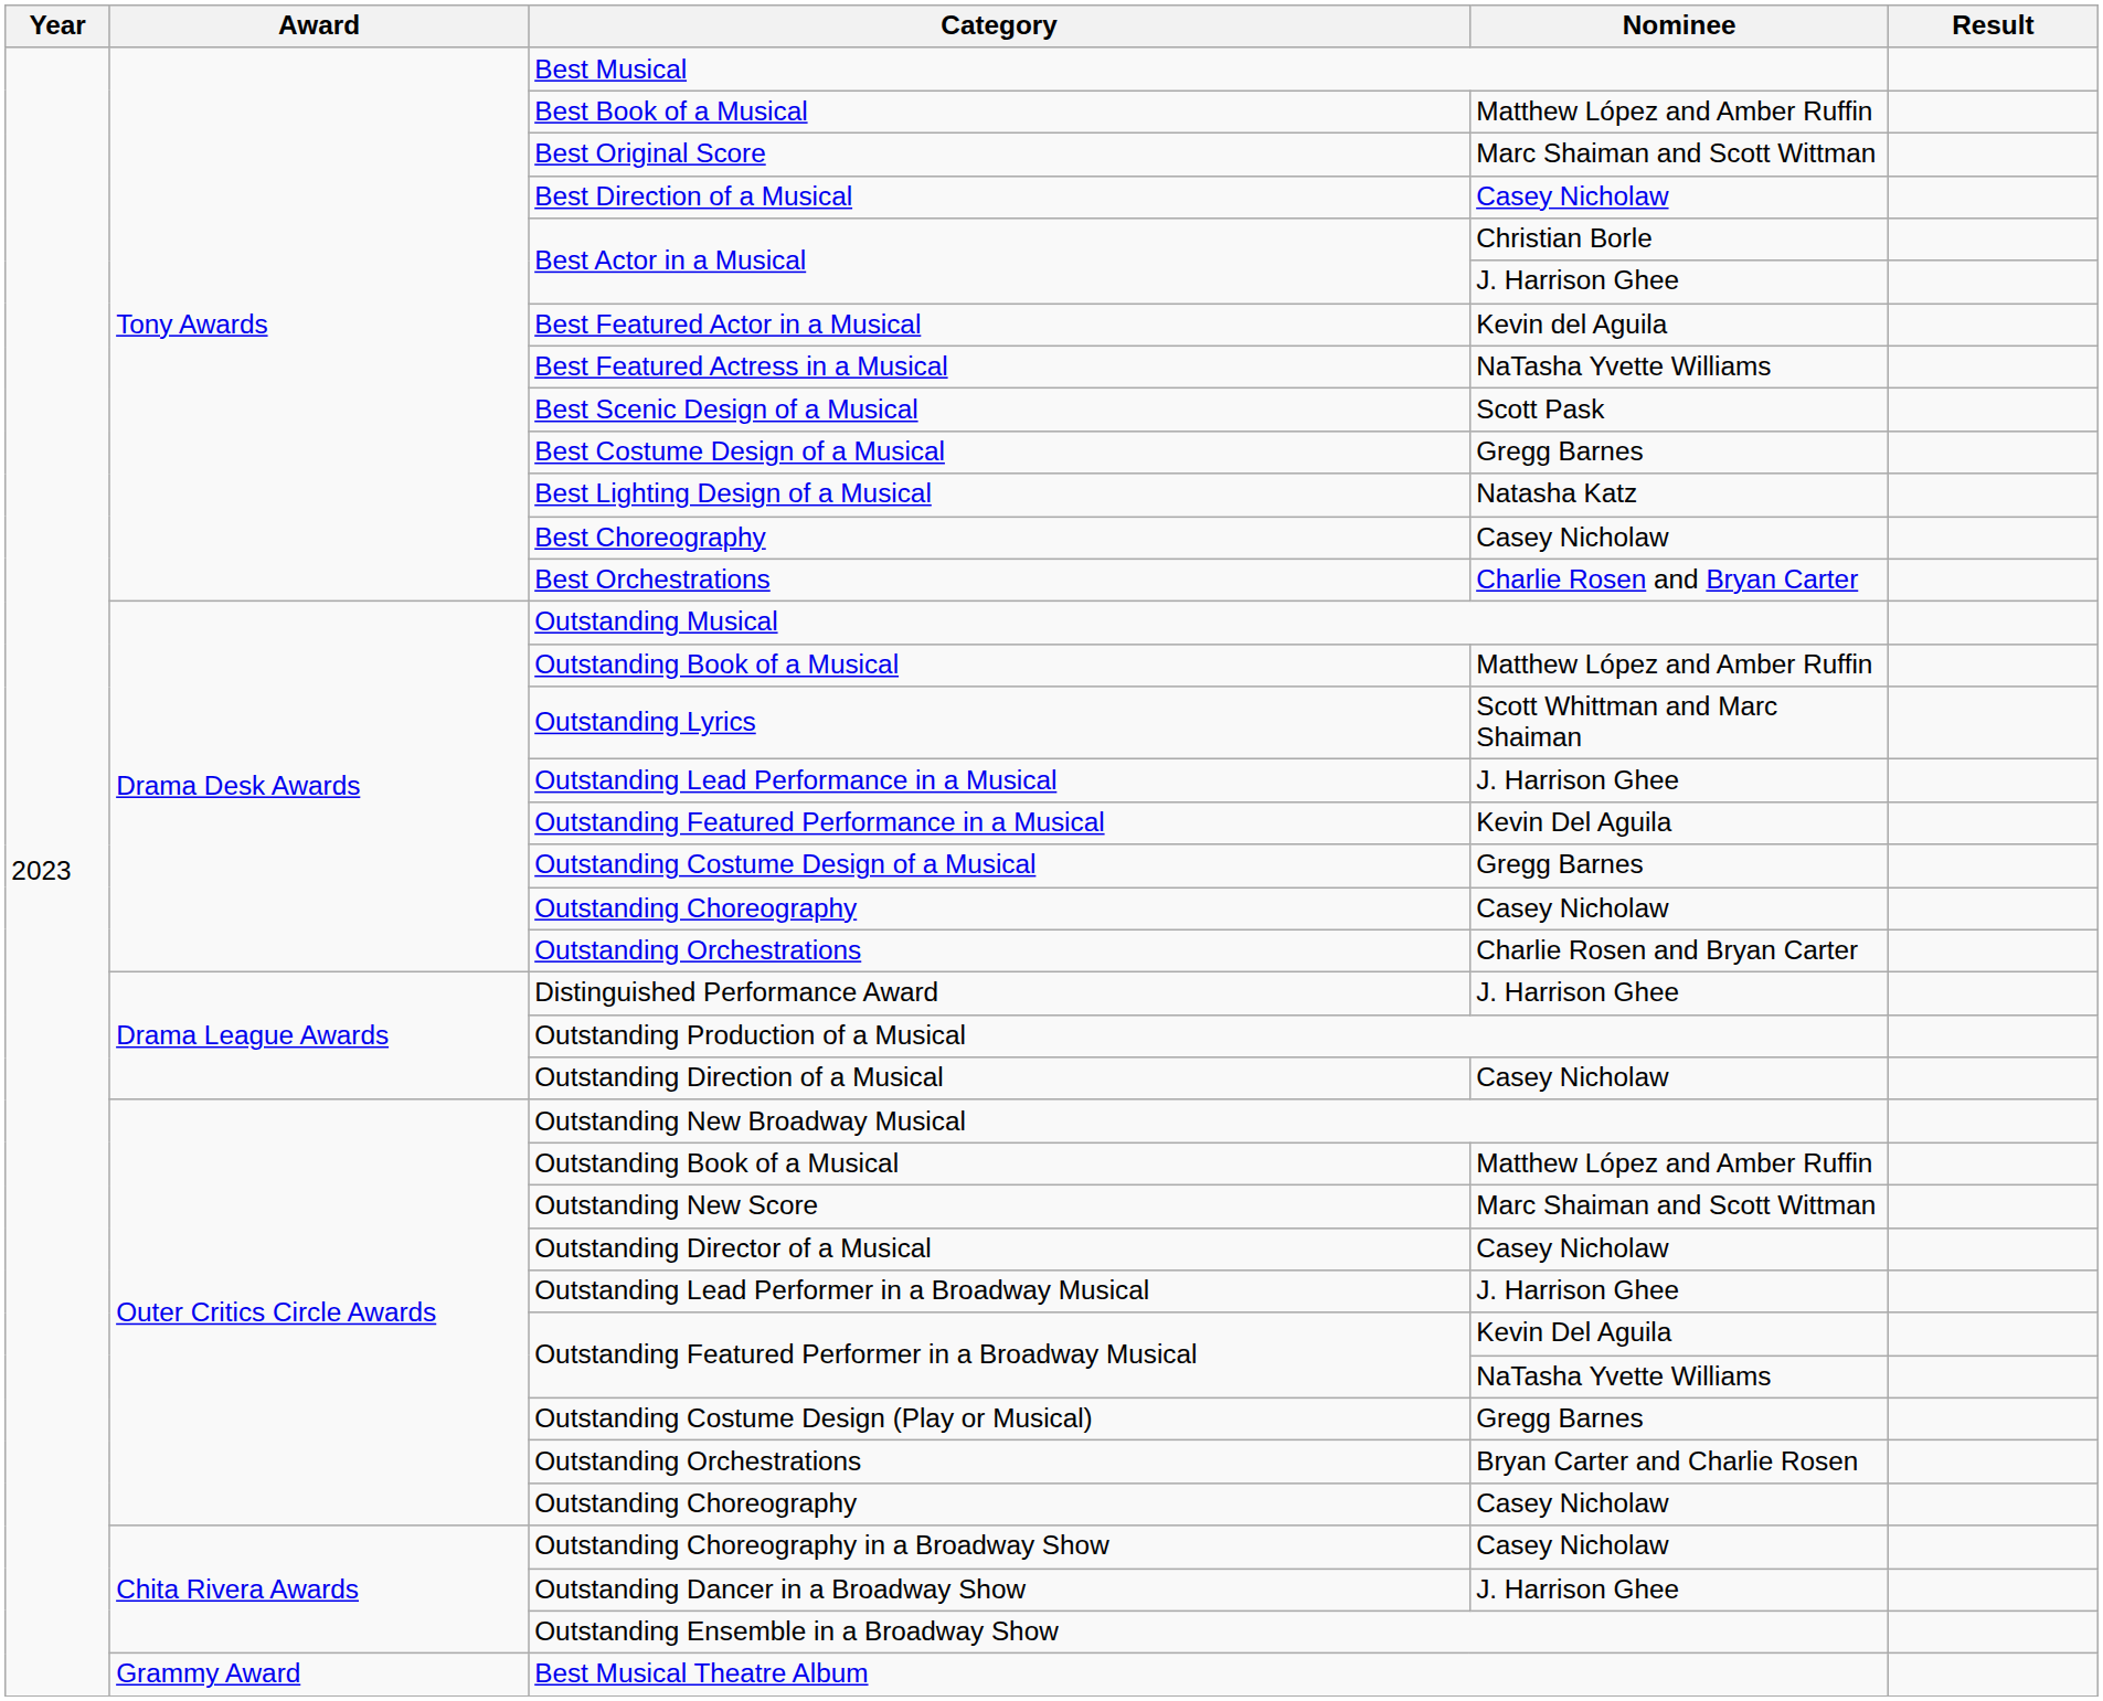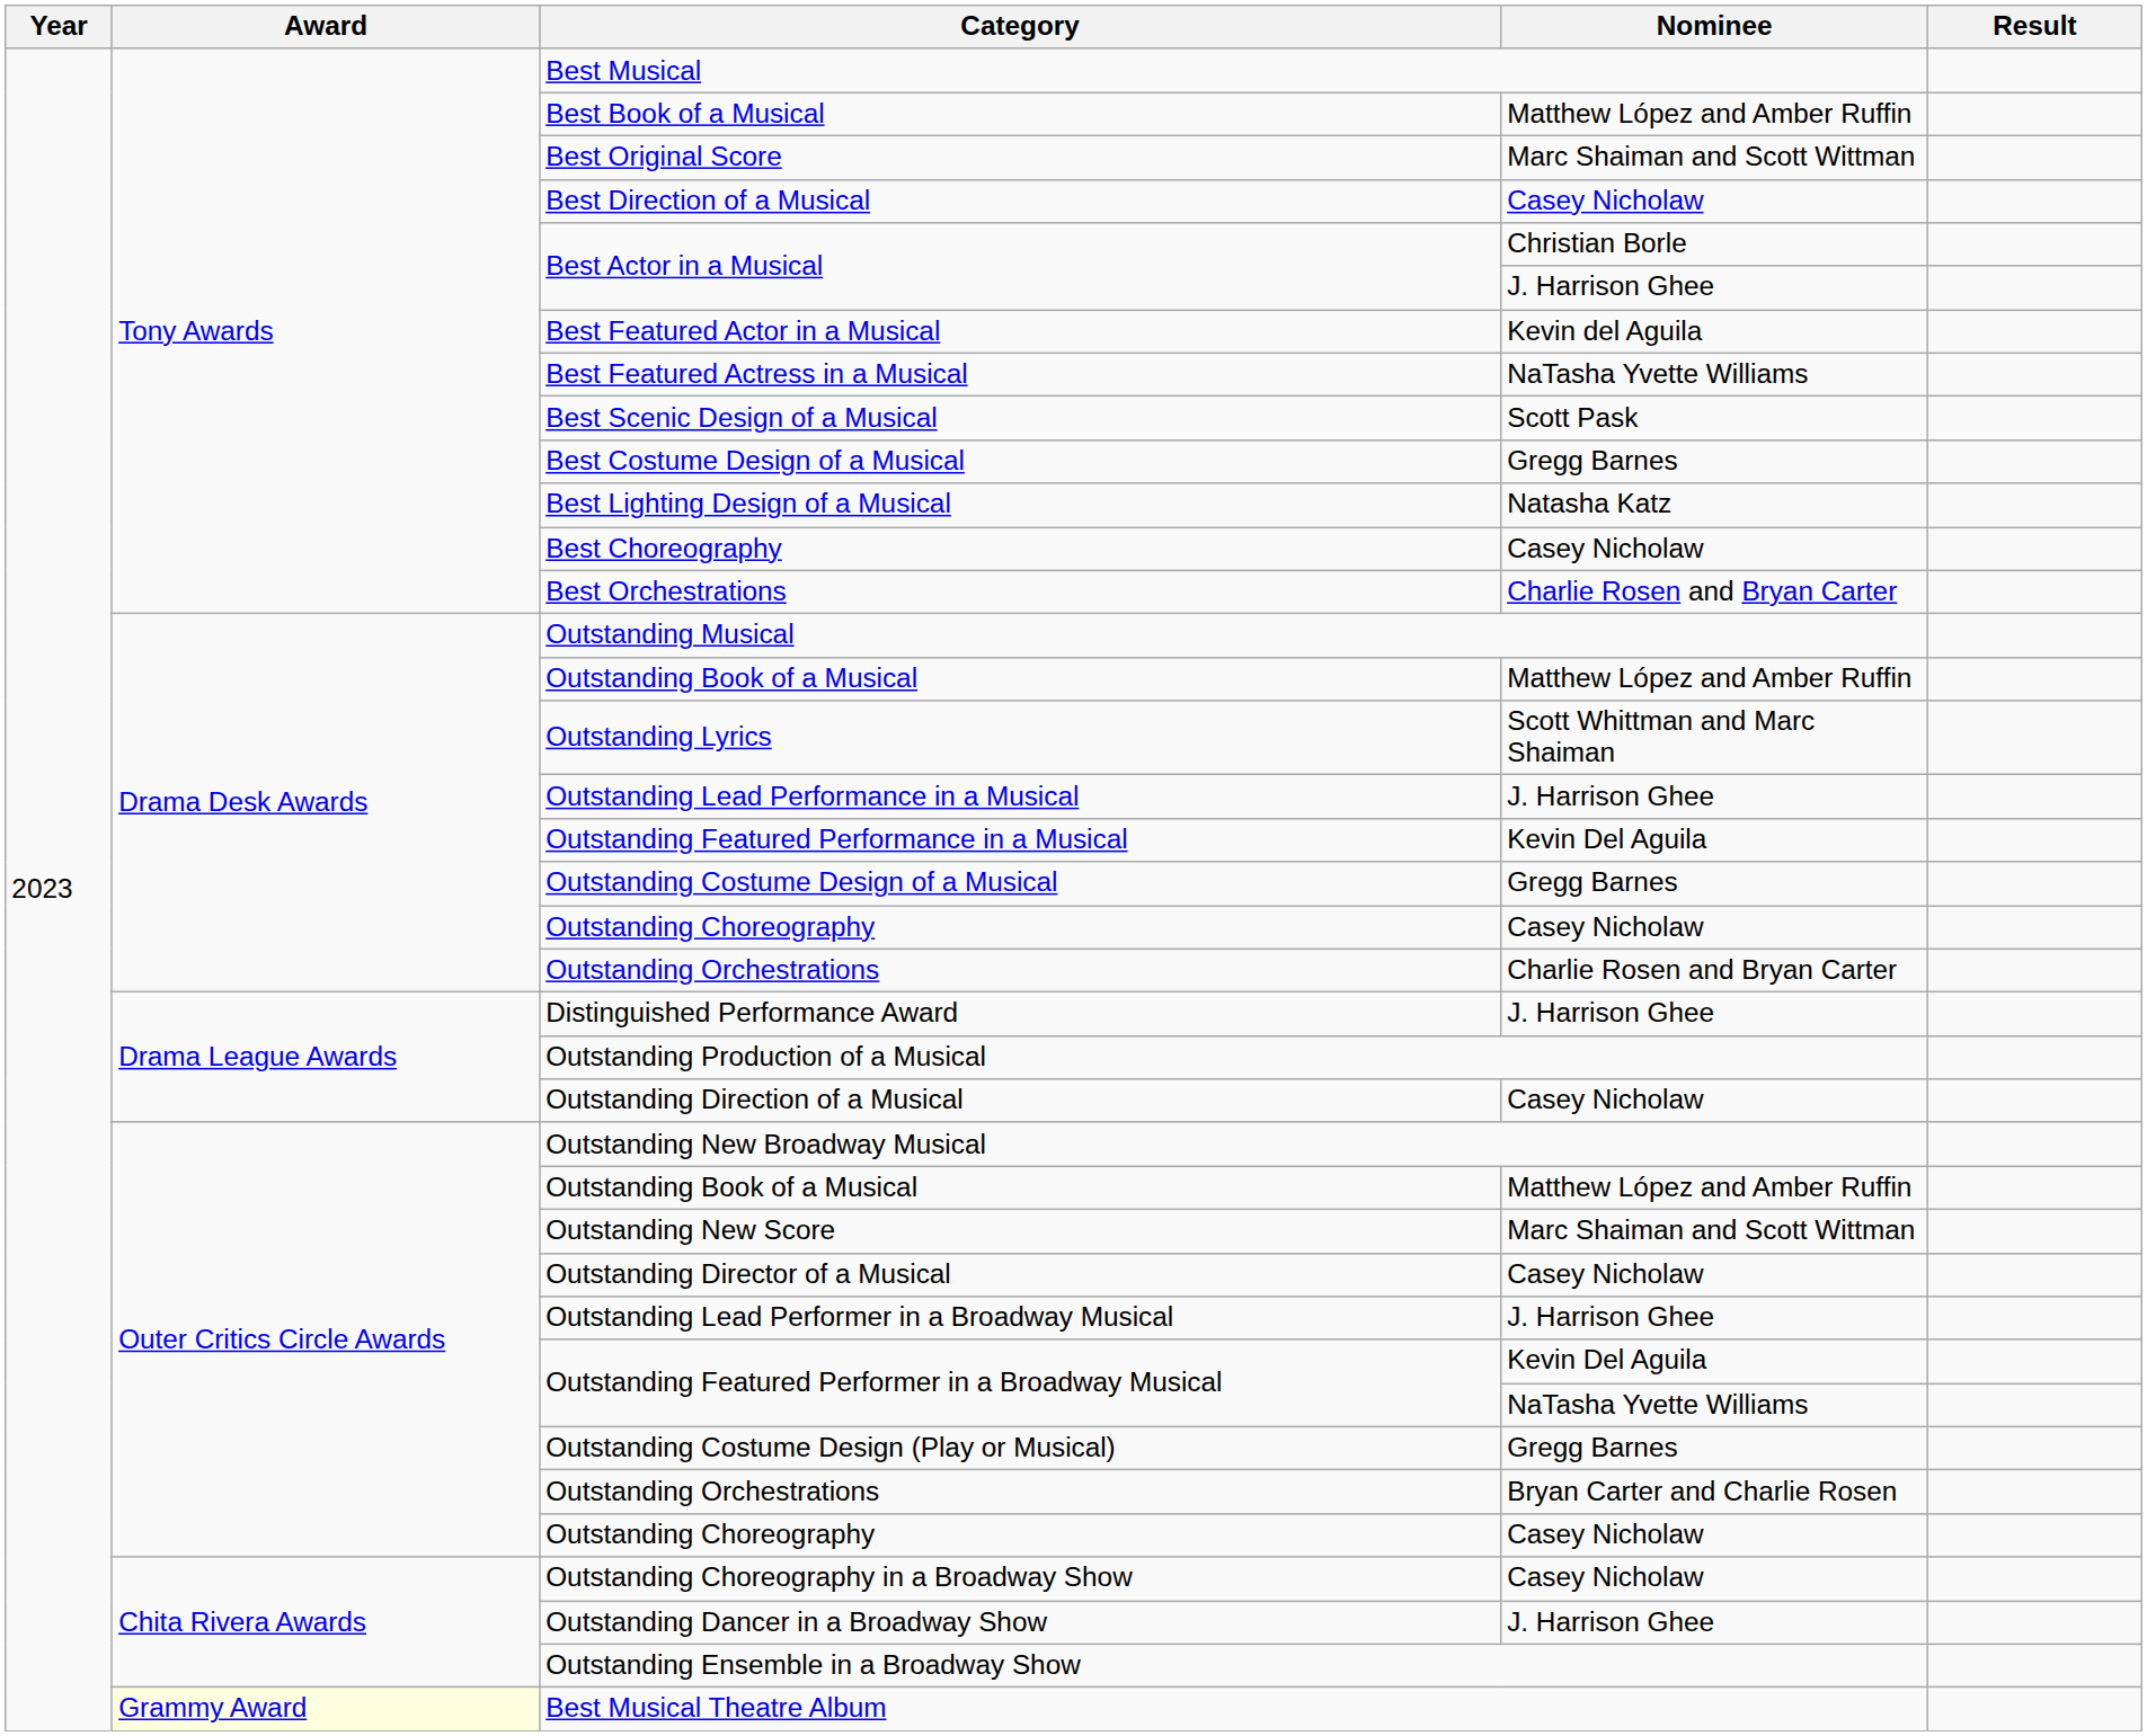Best Musical Theatre Album | Award: no background -> lightyellow background
